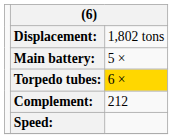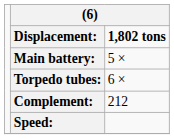Displacement: | column 3: normal -> bold
Torpedo tubes: | column 3: gold background -> no background
